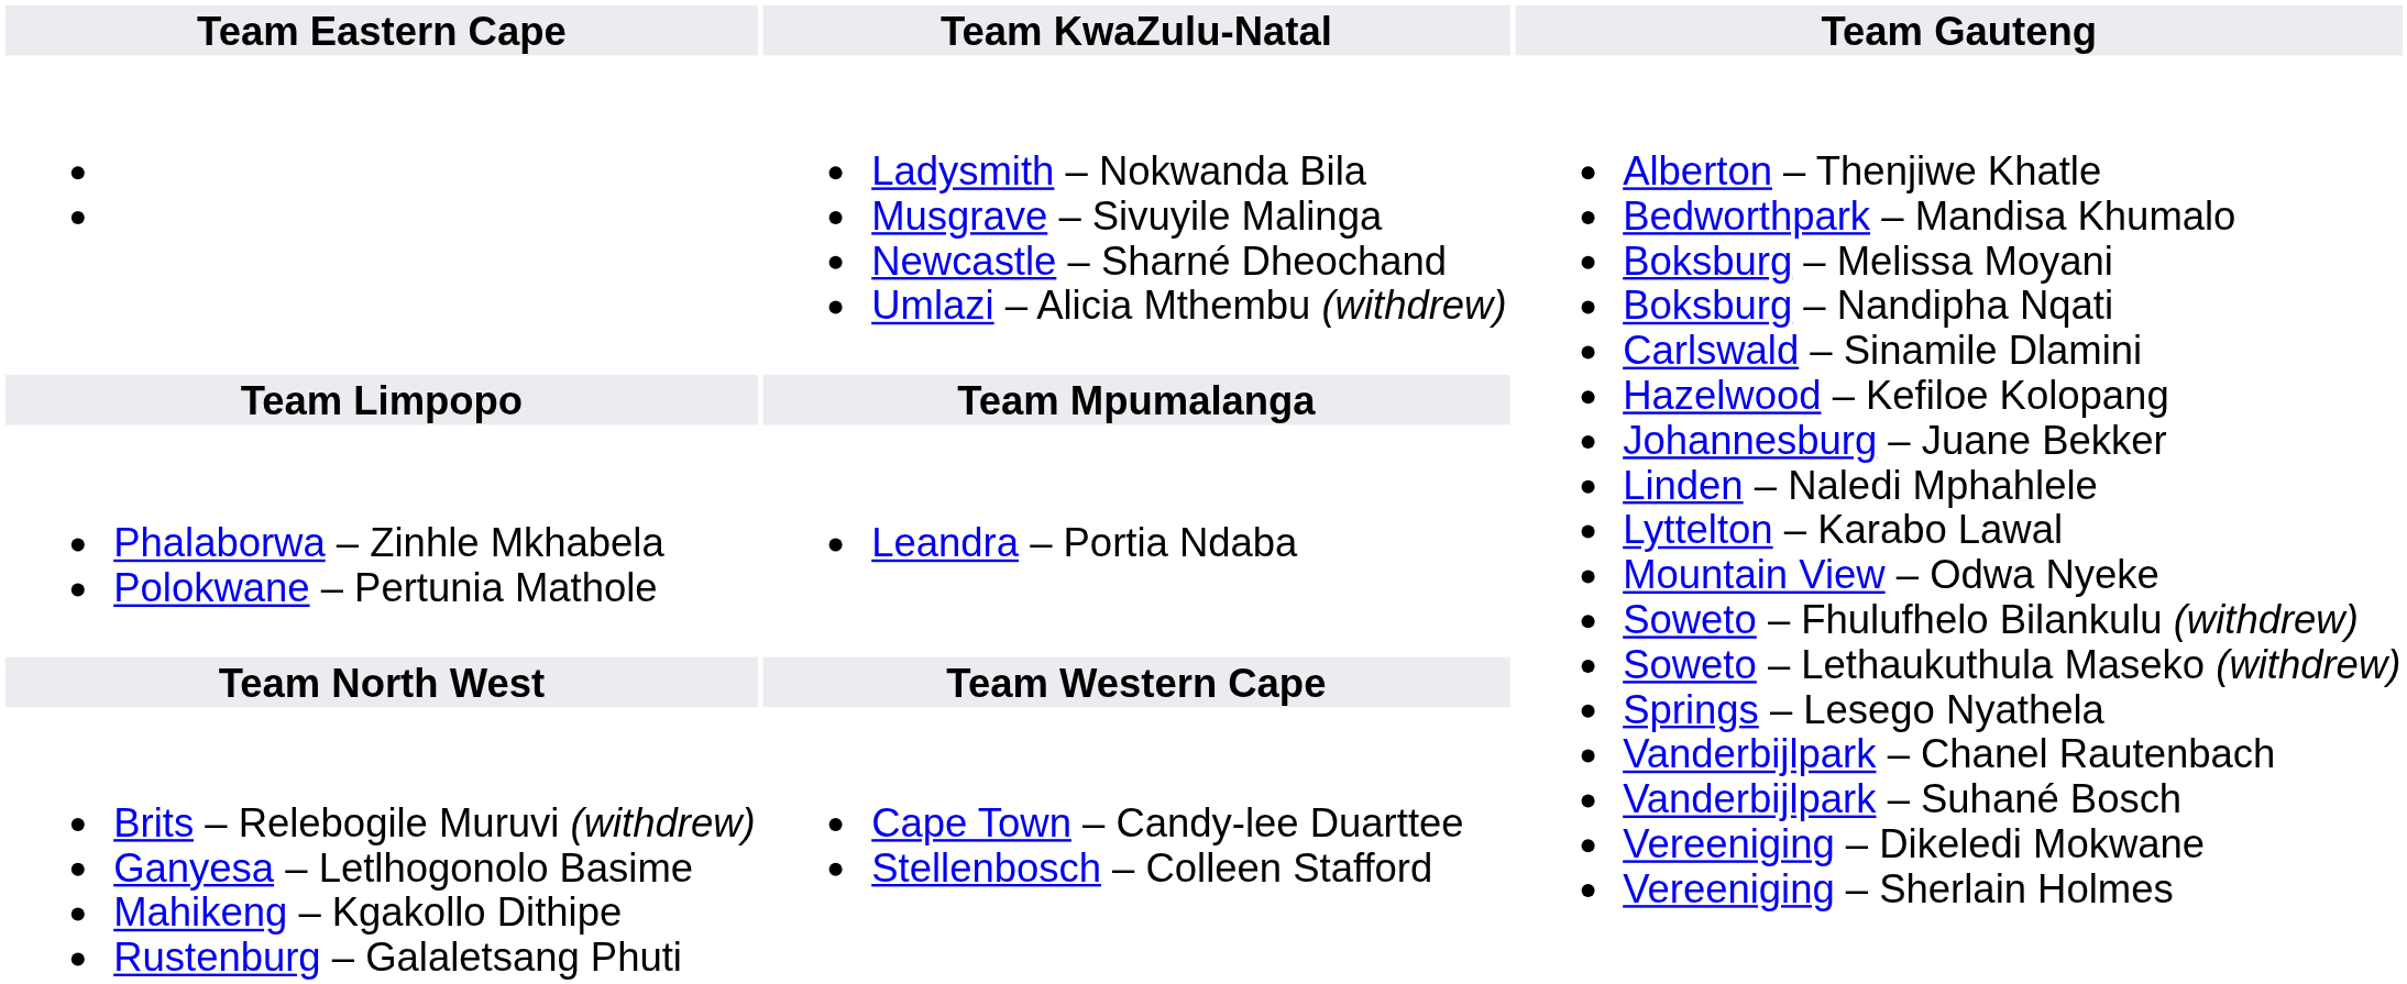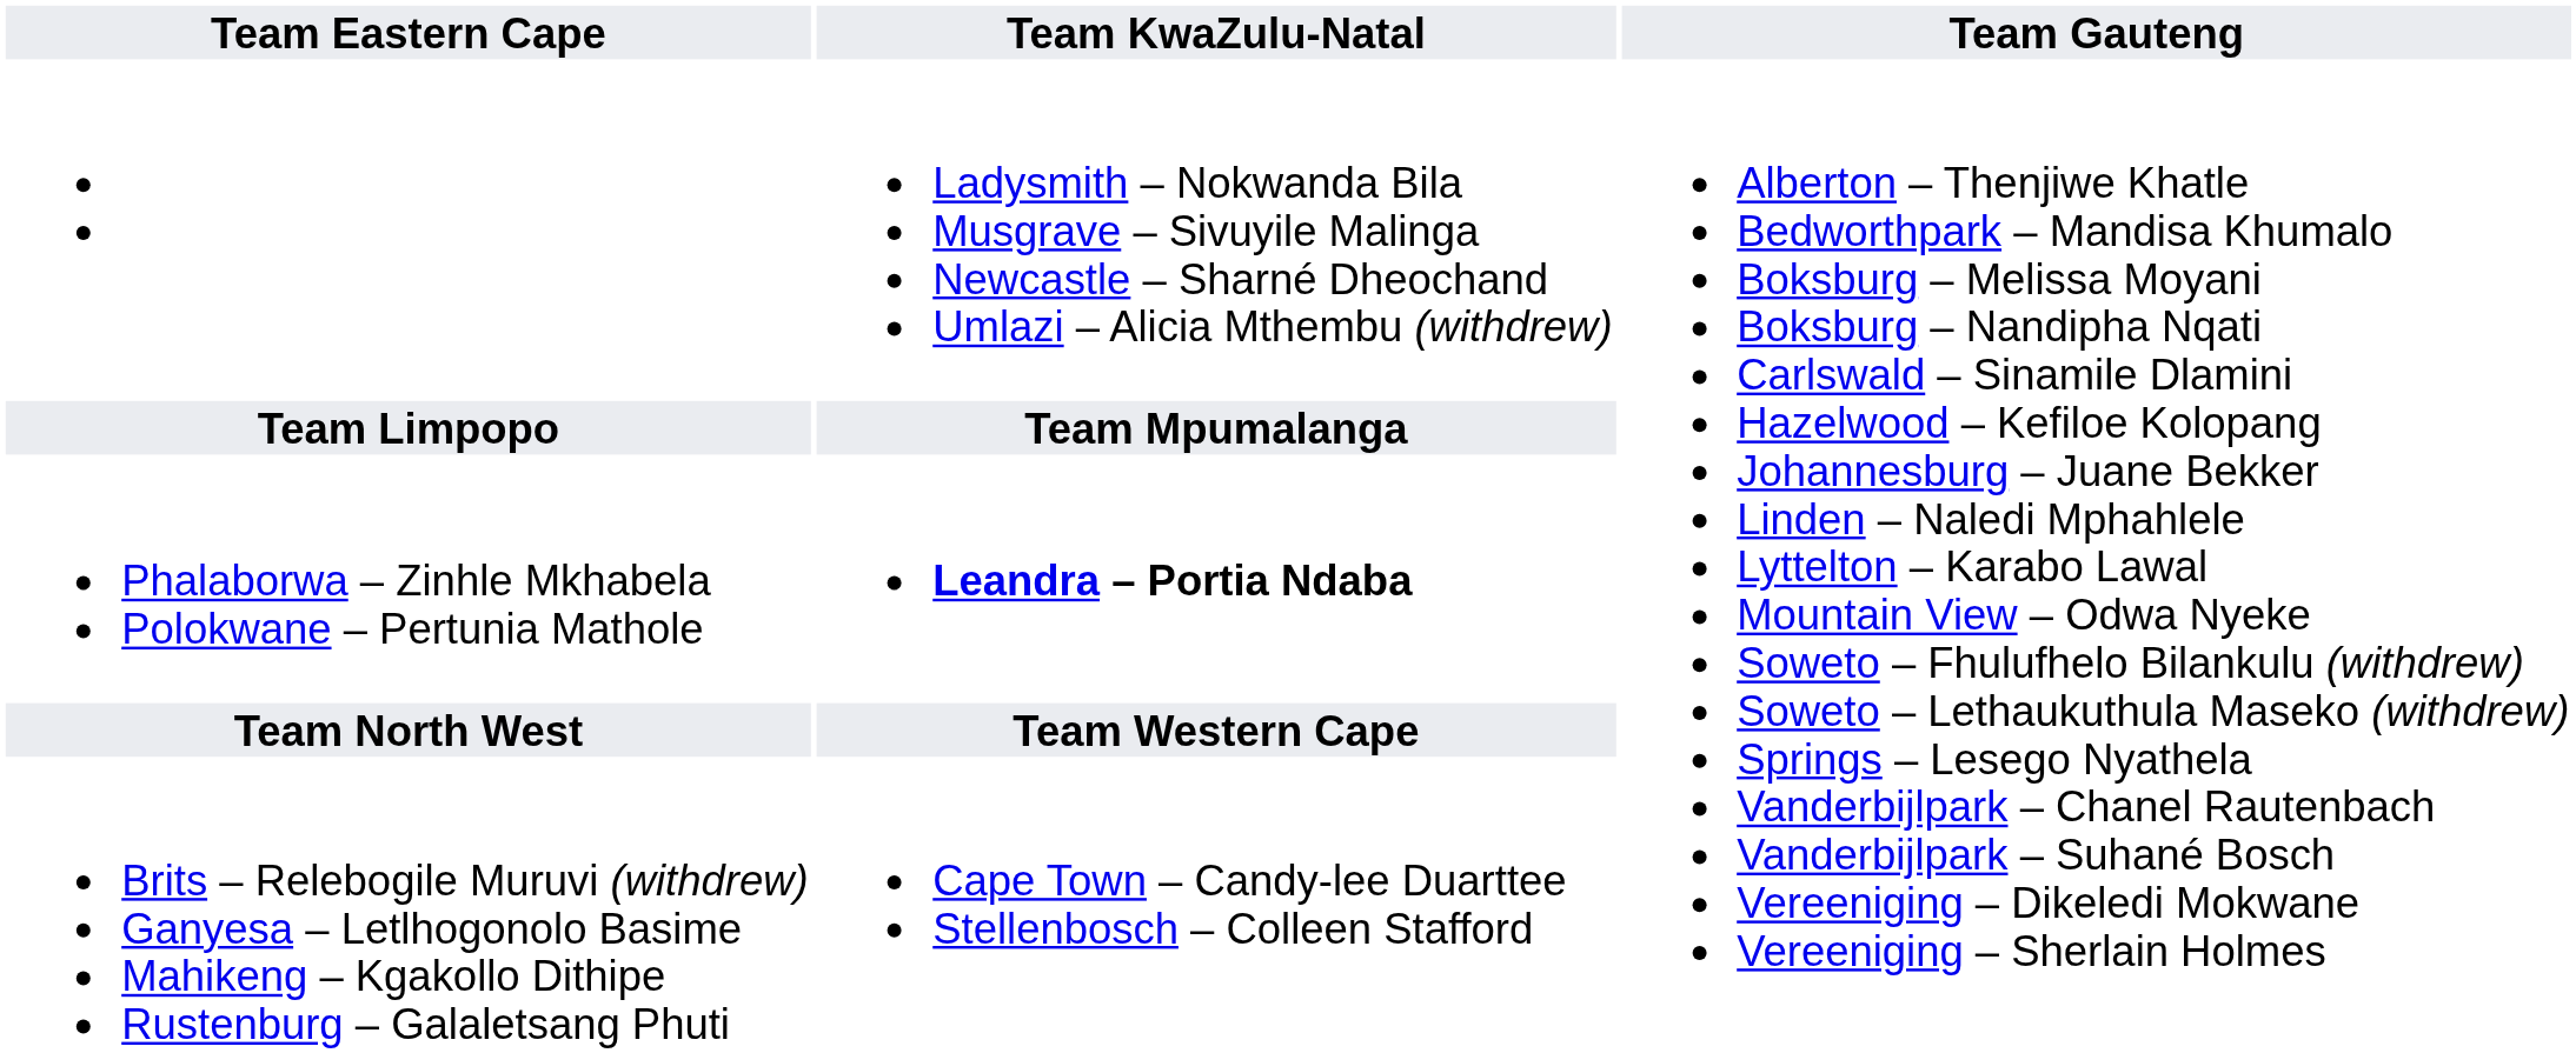Phalaborwa – Zinhle Mkhabela Polokwane – Pertunia Mathole | Team KwaZulu-Natal: normal -> bold
